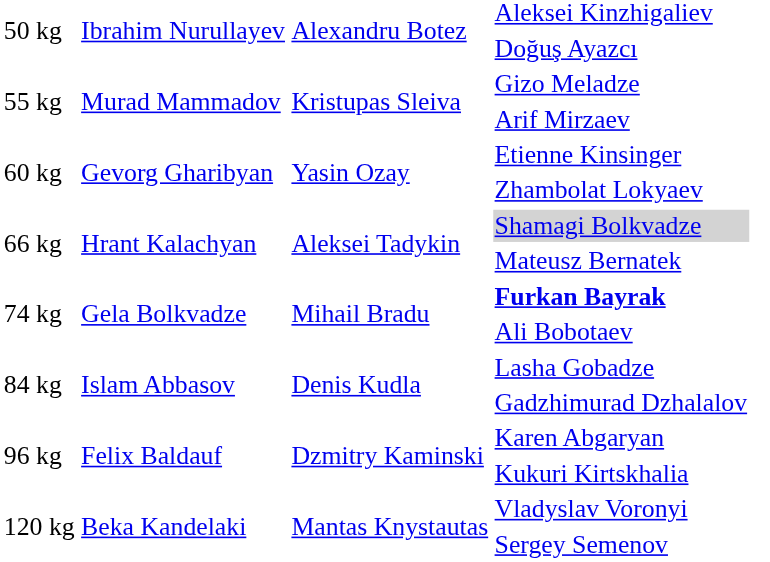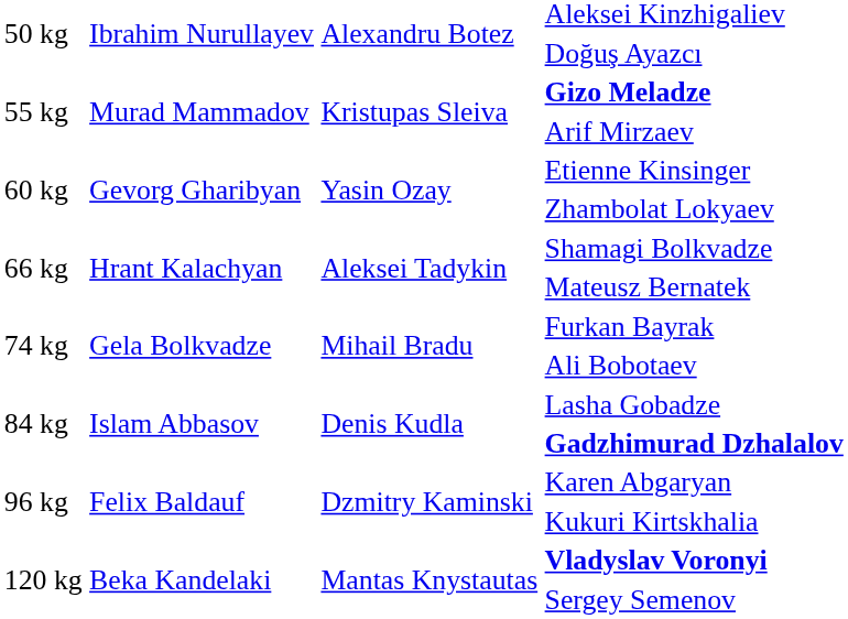Gizo Meladze | column 4: normal -> bold
Shamagi Bolkvadze | column 4: lightgrey background -> no background
Furkan Bayrak | column 4: bold -> normal
Gadzhimurad Dzhalalov | column 4: normal -> bold
Vladyslav Voronyi | column 4: normal -> bold
